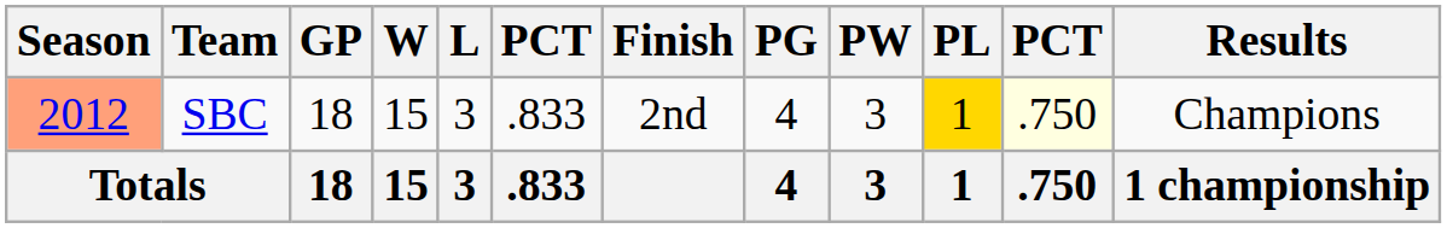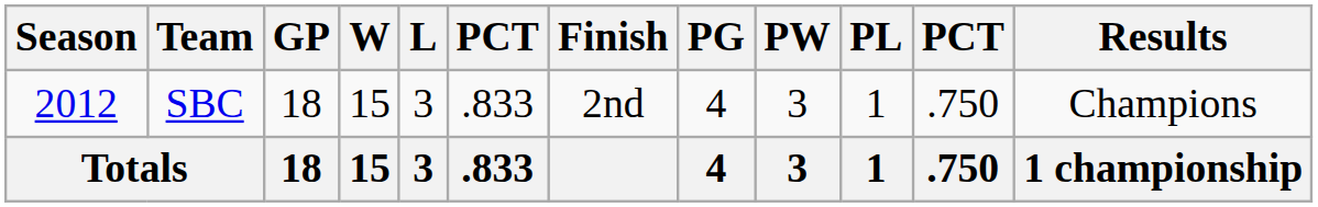SBC | Season: lightsalmon background -> no background
SBC | PL: gold background -> no background
SBC | column 11: lightyellow background -> no background
